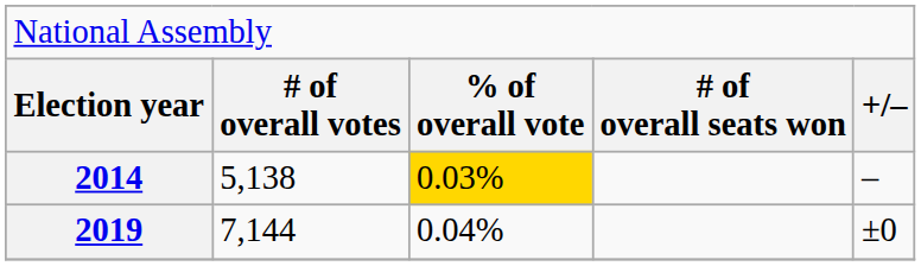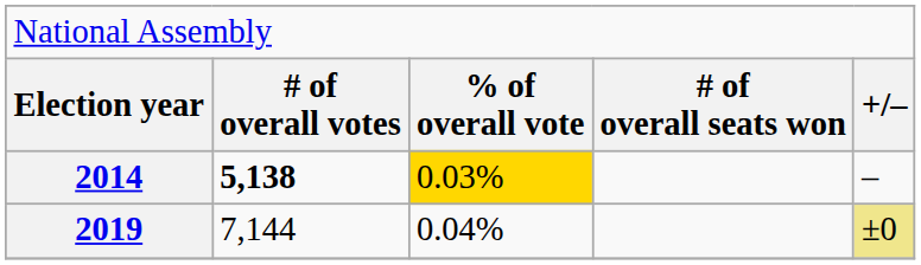2014 | column 2: normal -> bold
2019 | column 5: no background -> khaki background
